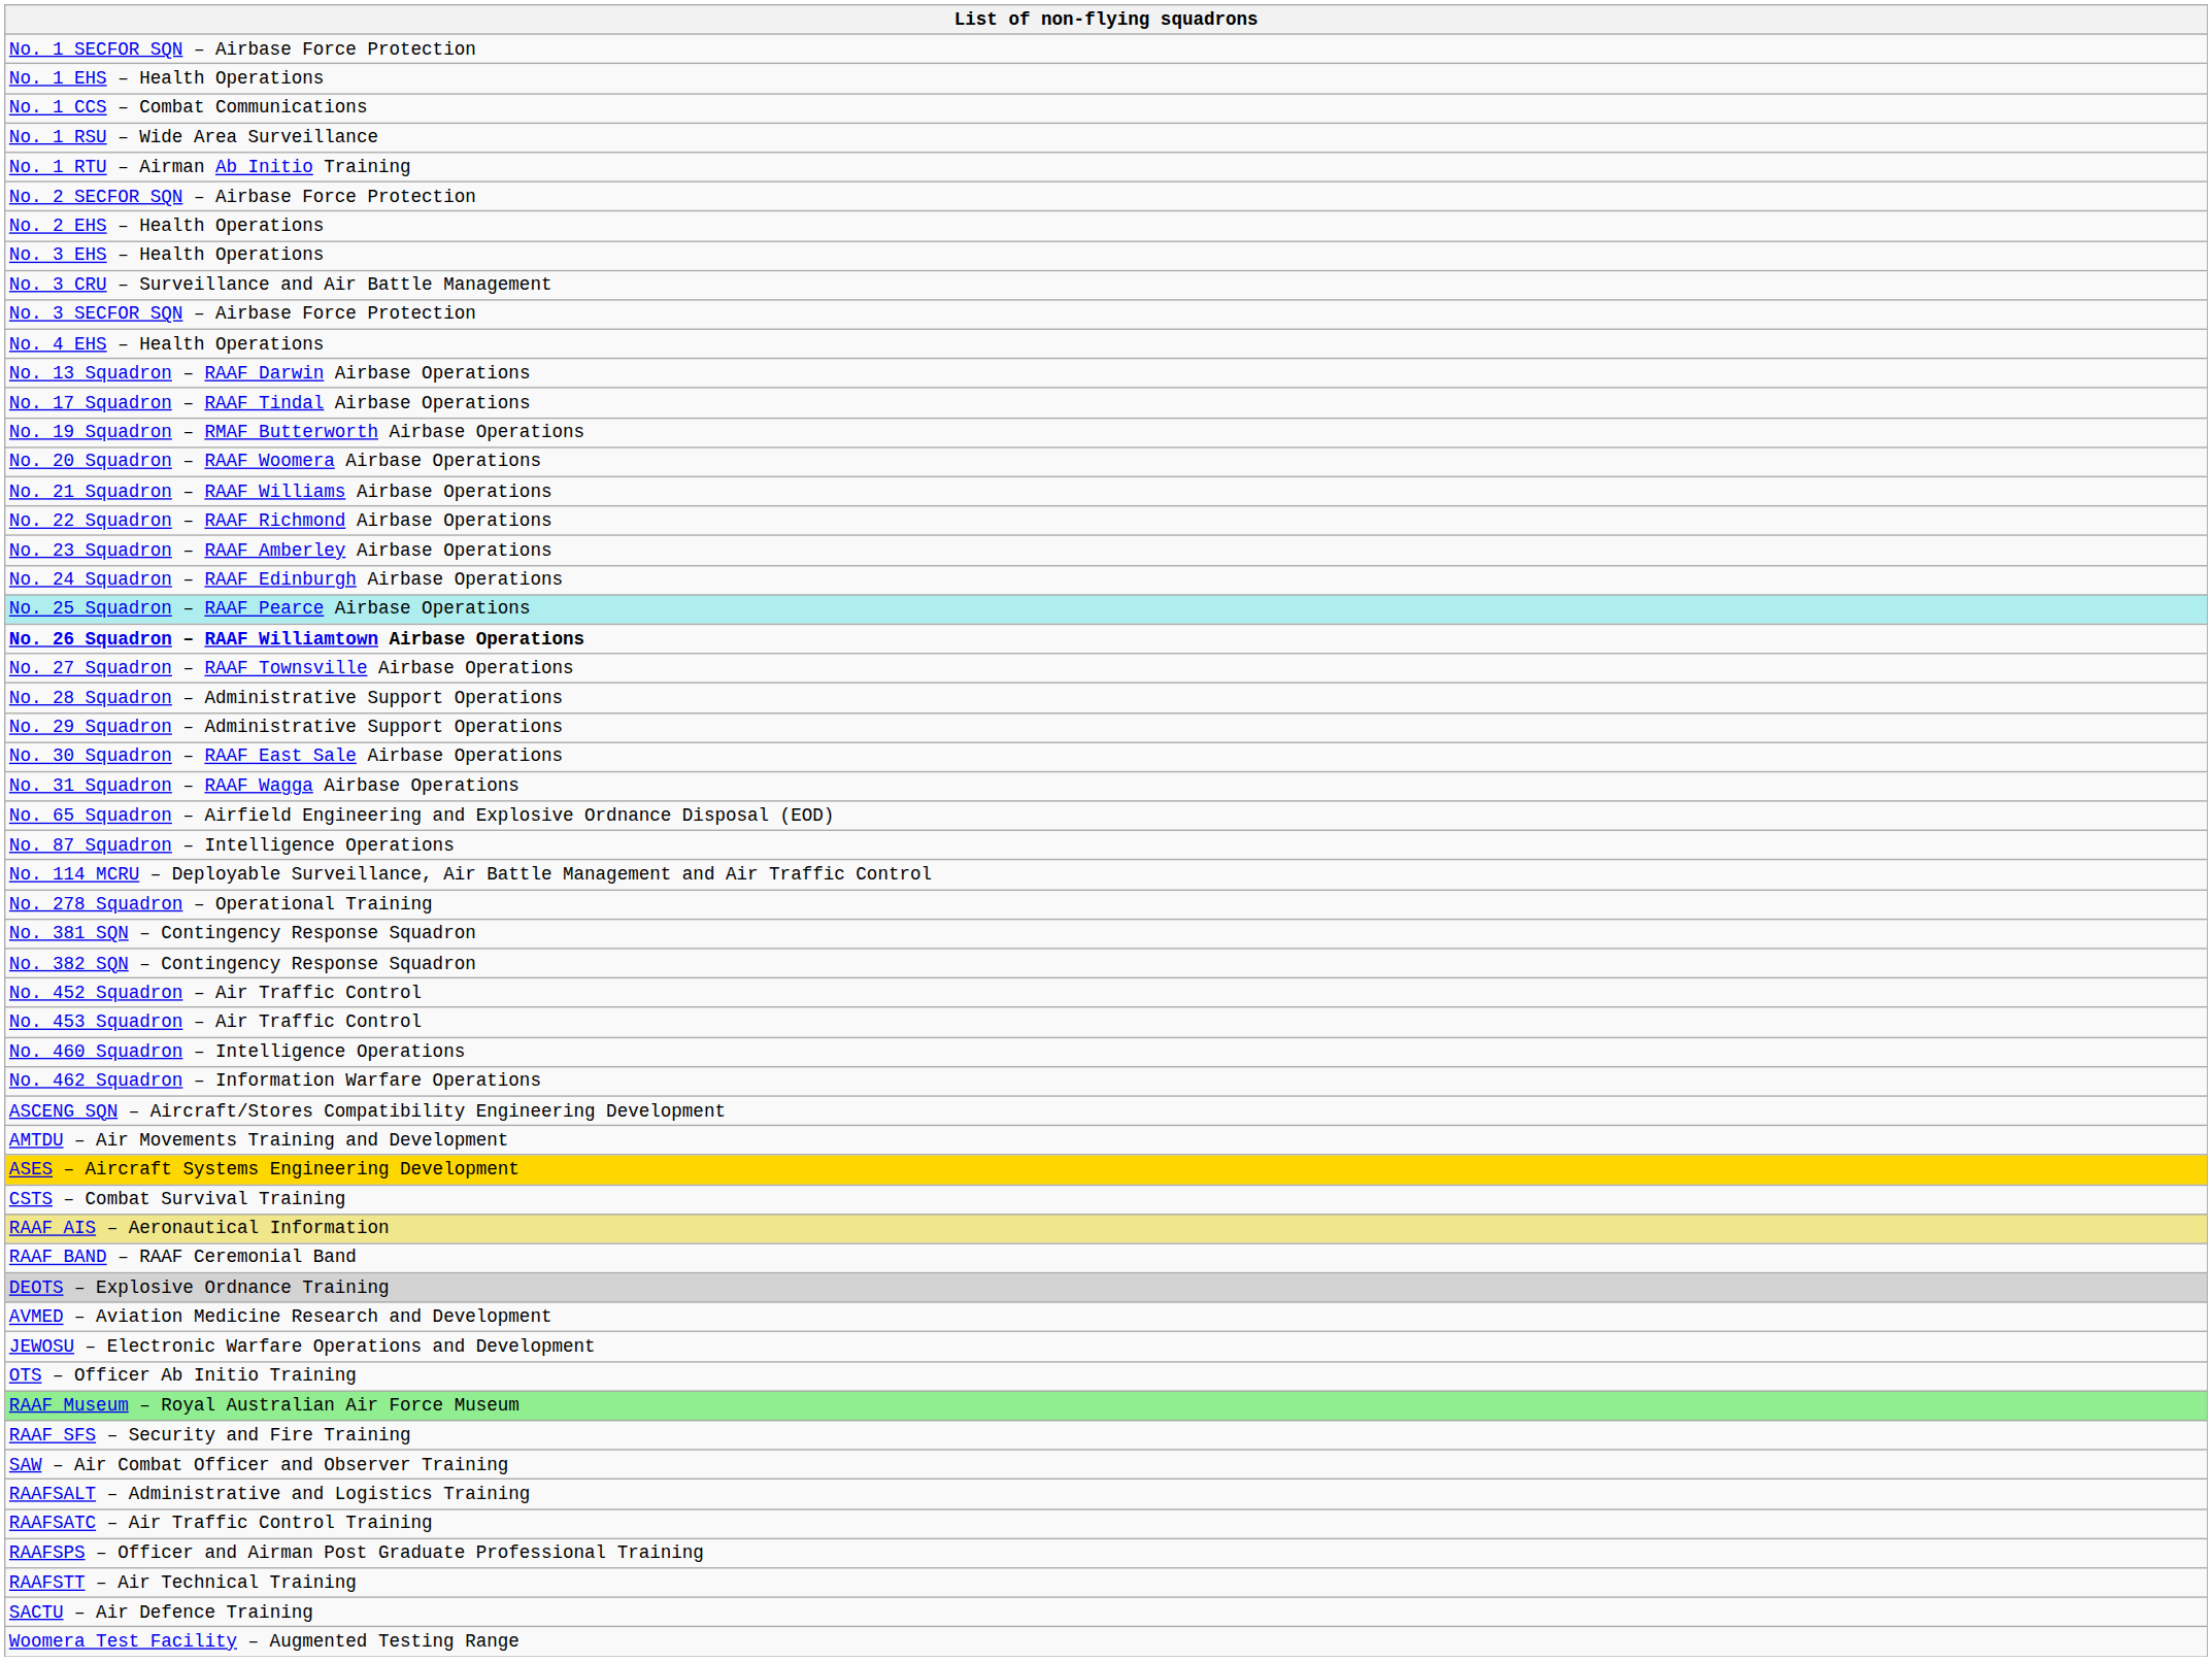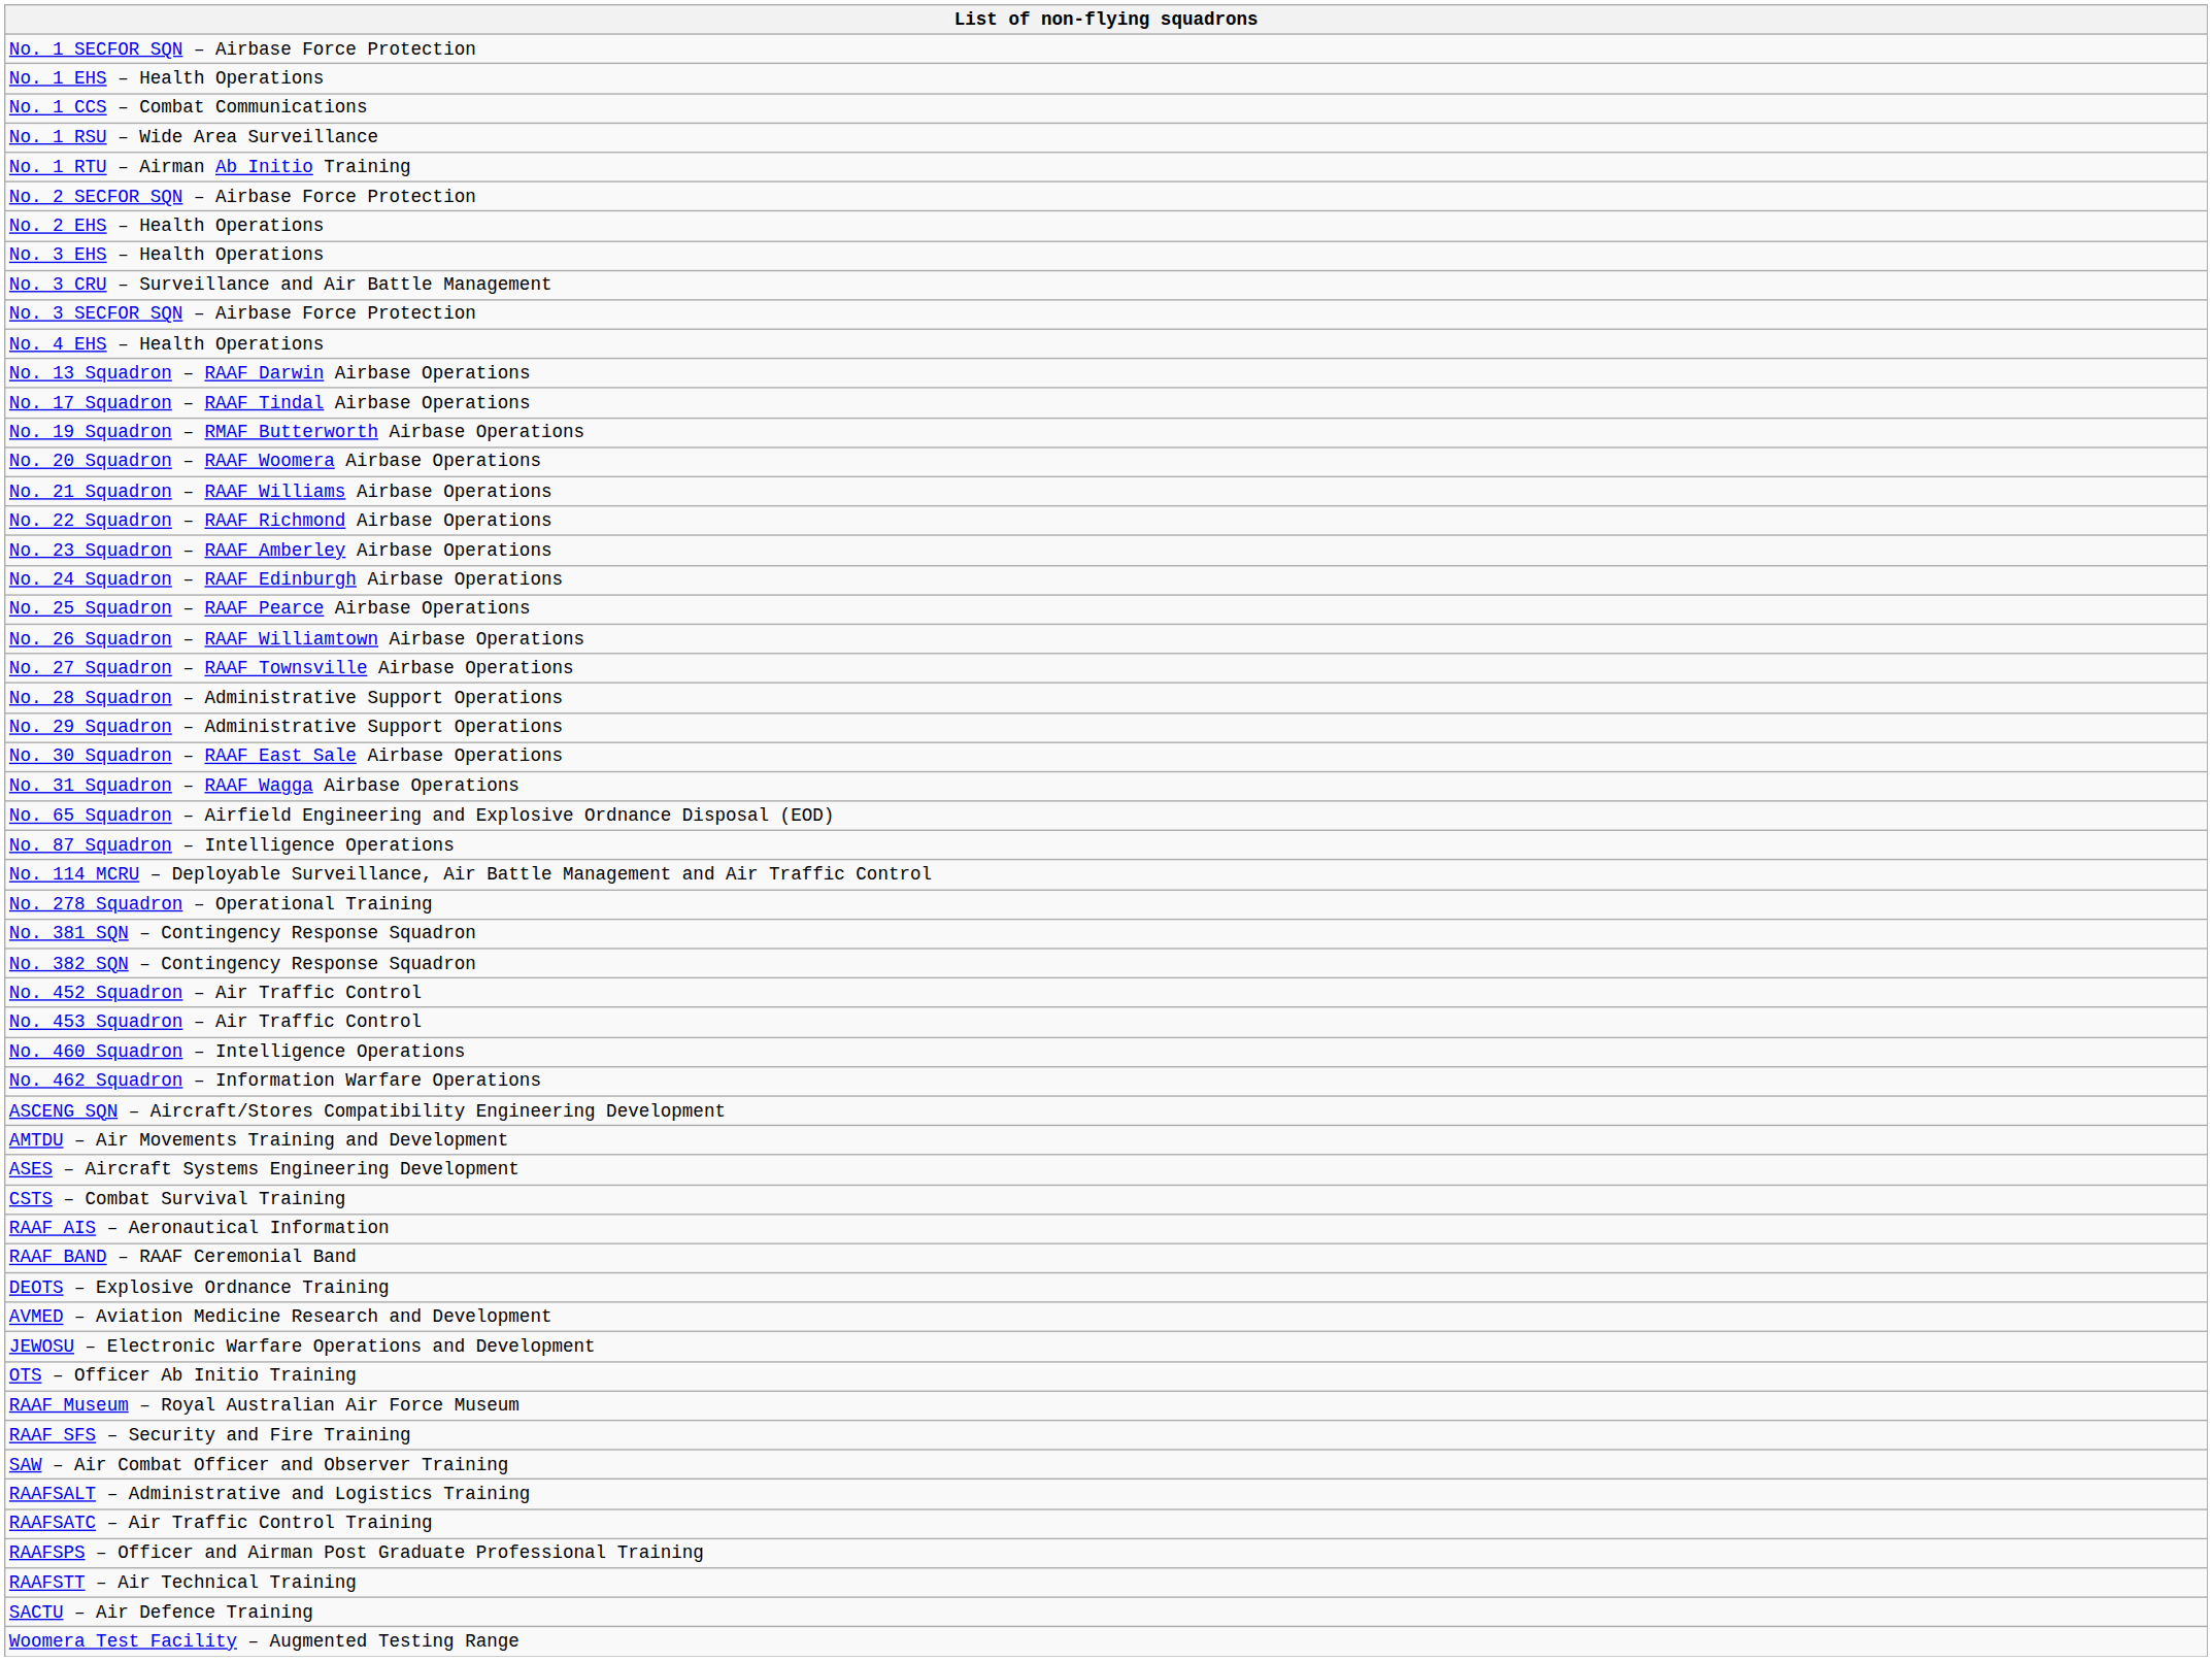row 21 | column 1: paleturquoise background -> no background
row 22 | column 1: bold -> normal
row 40 | column 1: gold background -> no background
row 42 | column 1: khaki background -> no background
row 44 | column 1: lightgrey background -> no background
row 48 | column 1: lightgreen background -> no background
